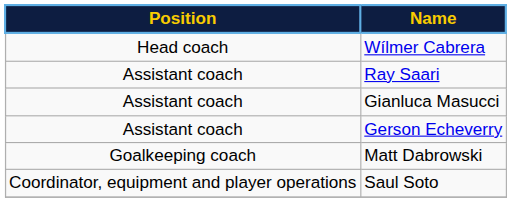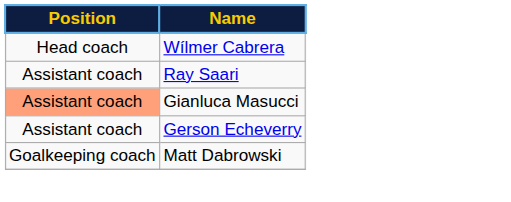Gianluca Masucci | Position: no background -> lightsalmon background
- row: Coordinator, equipment and player operations | Saul Soto
